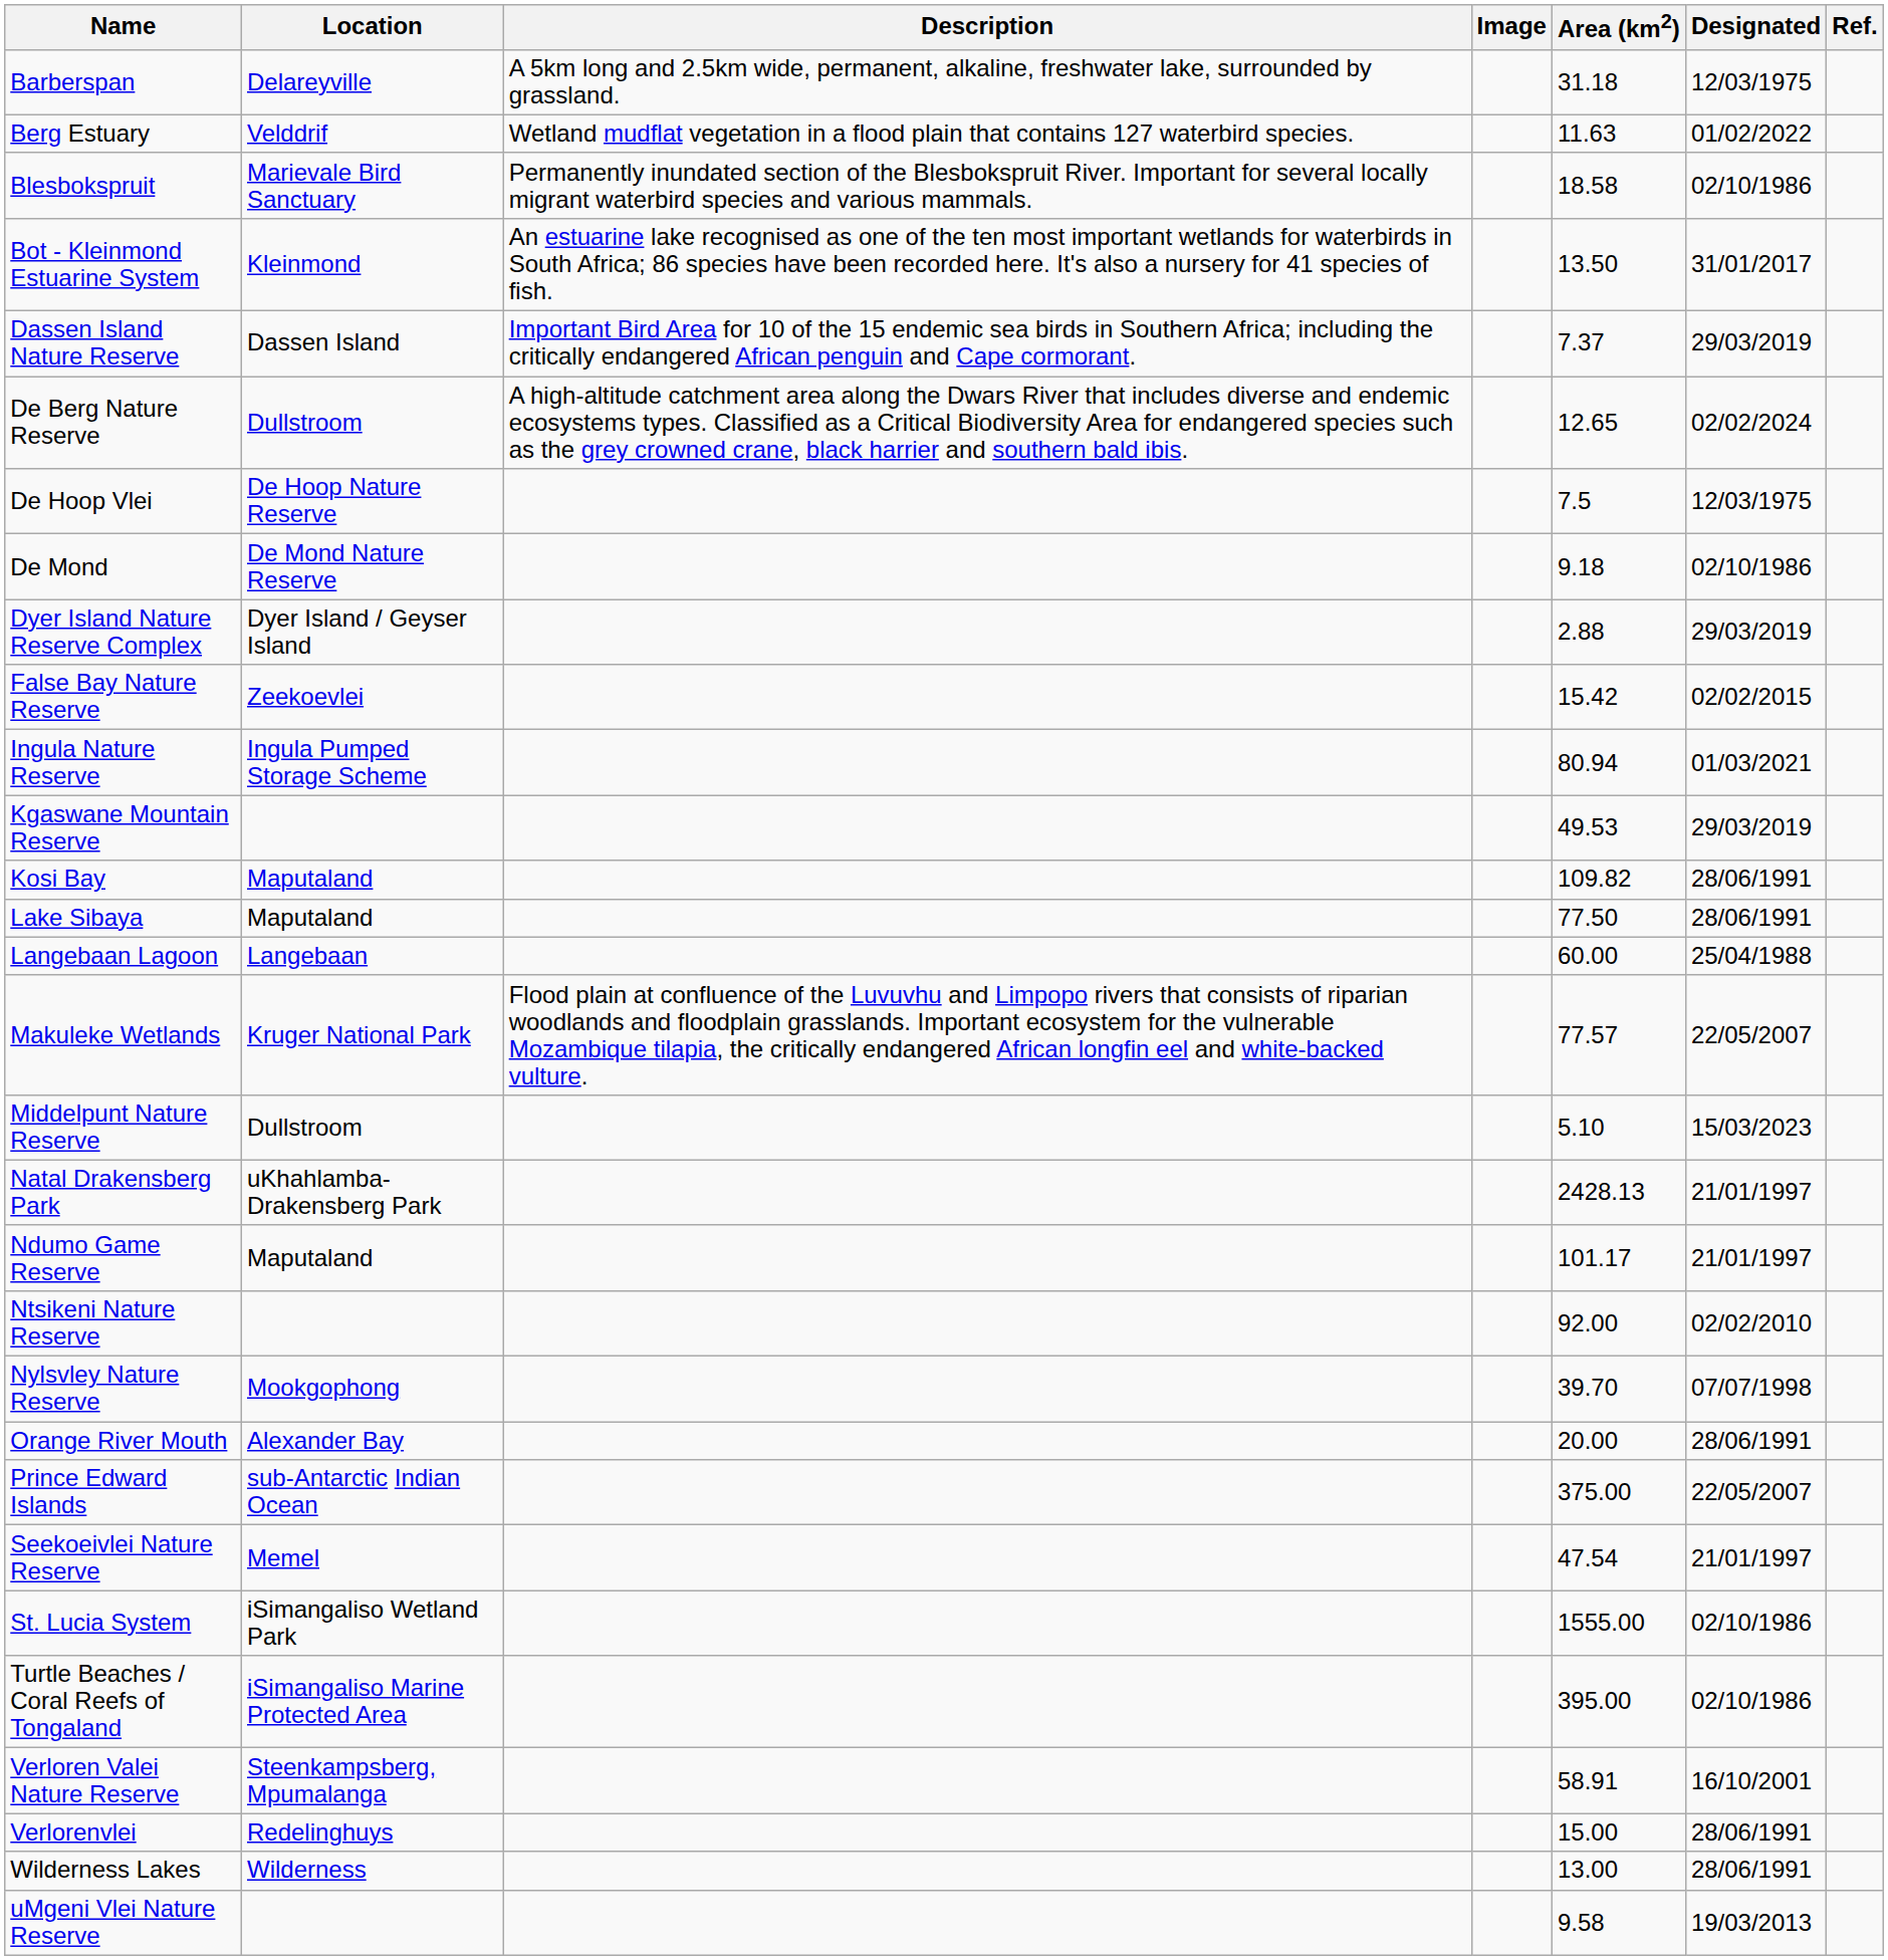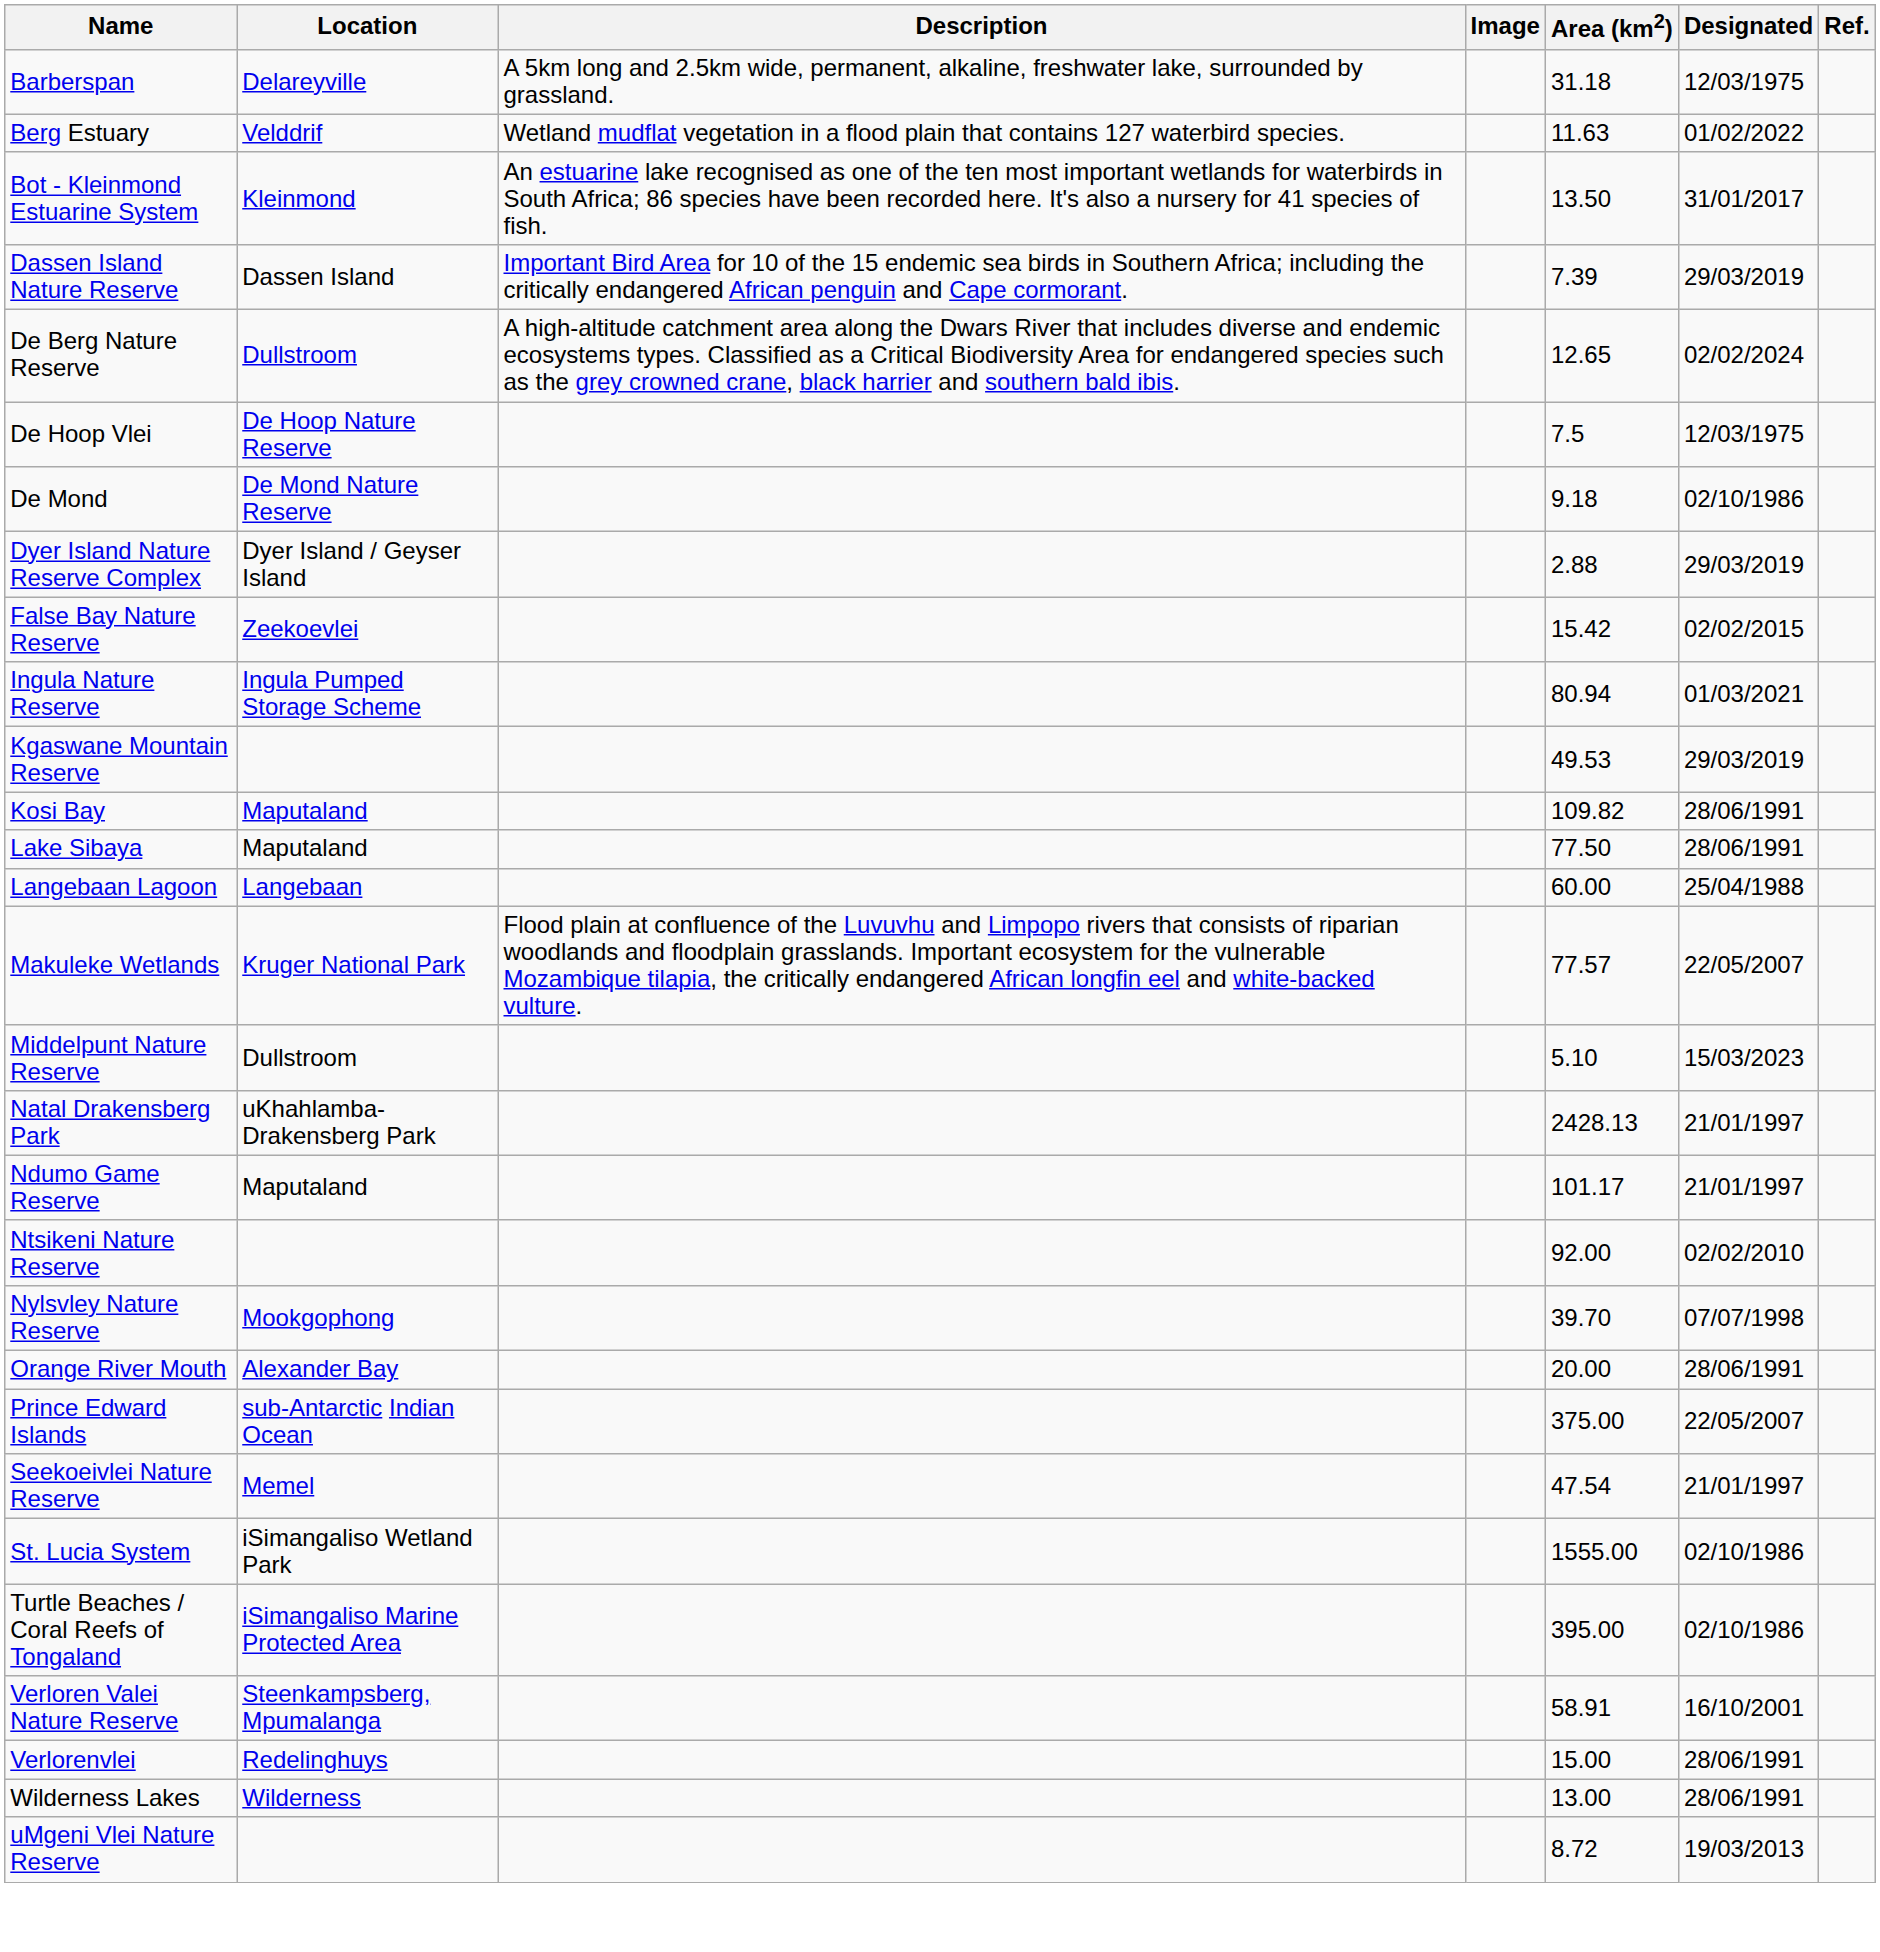- row: Blesbokspruit | Marievale Bird Sanctuary | Permanently inundated section of the Blesbokspruit River. Important for several locally migrant waterbird species and various mammals. | 18.58 | 02/10/1986
Dassen Island Nature Reserve | Area (km2): 7.37 -> 7.39
uMgeni Vlei Nature Reserve | Area (km2): 9.58 -> 8.72
